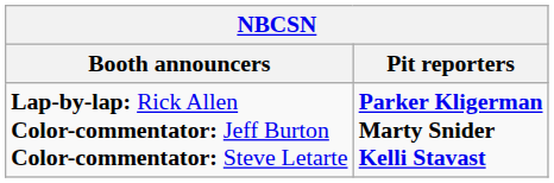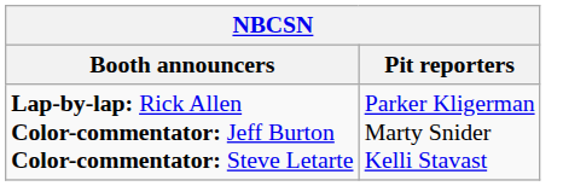row 3 | Pit reporters: bold -> normal
